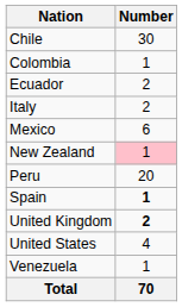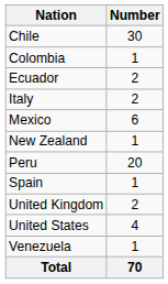New Zealand | Number: pink background -> no background
Spain | Number: bold -> normal
United Kingdom | Number: bold -> normal
